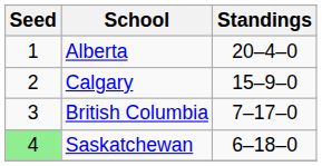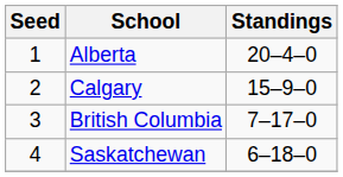Saskatchewan | Seed: lightgreen background -> no background
